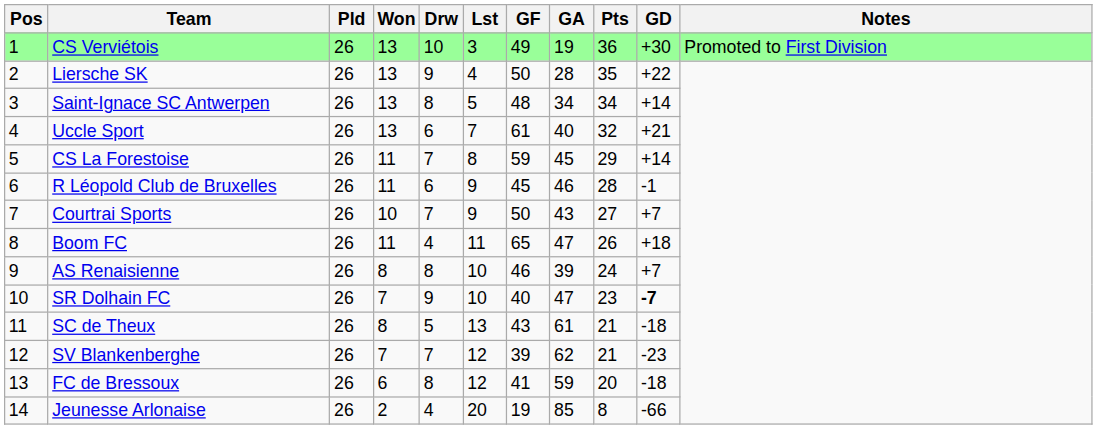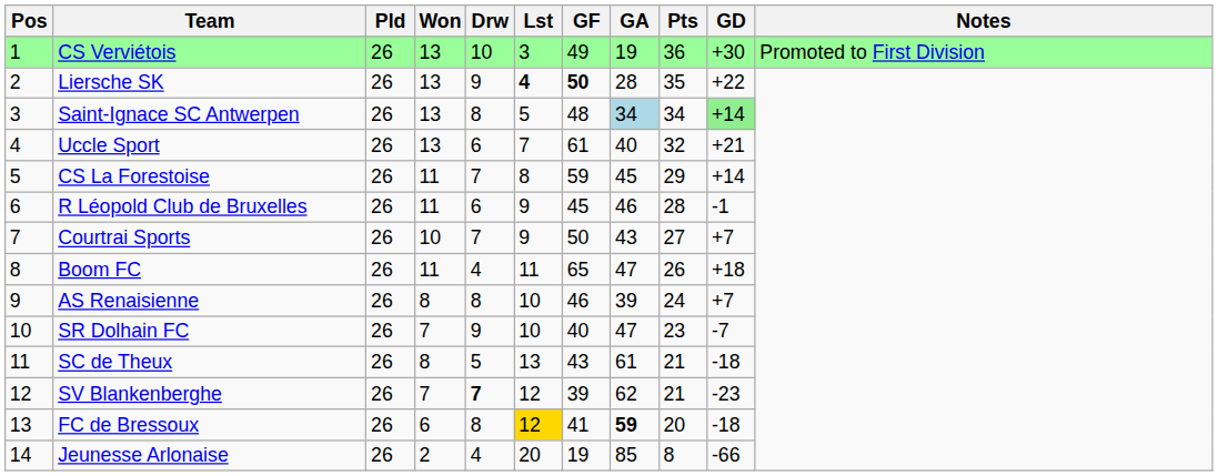Liersche SK | Lst: normal -> bold
Liersche SK | GF: normal -> bold
Saint-Ignace SC Antwerpen | GA: no background -> lightblue background
Saint-Ignace SC Antwerpen | GD: no background -> lightgreen background
SR Dolhain FC | GD: bold -> normal
SV Blankenberghe | Drw: normal -> bold
FC de Bressoux | Lst: no background -> gold background
FC de Bressoux | GA: normal -> bold
